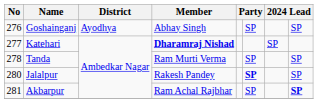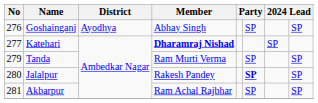Tanda | No: 278 -> 279
Akbarpur | column 8: bold -> normal
